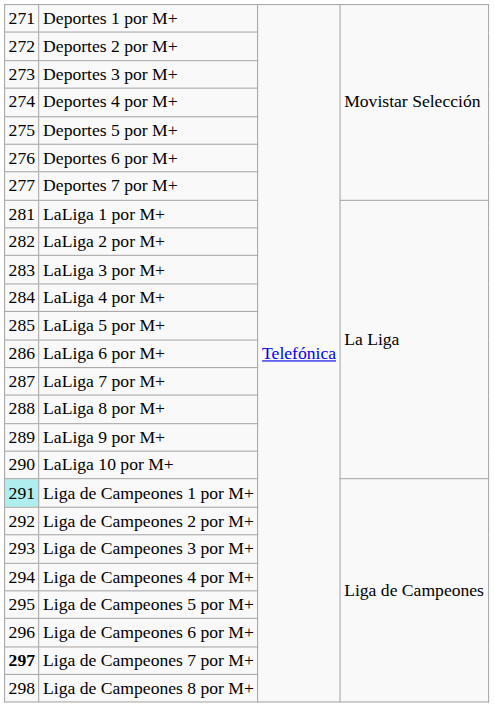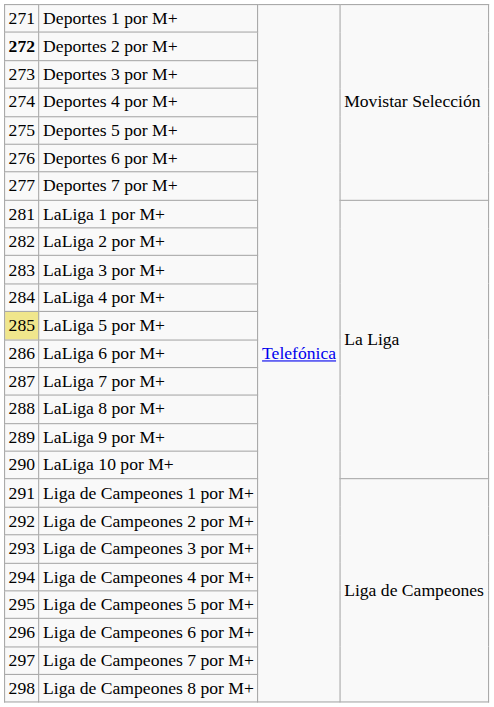Deportes 2 por M+ | column 1: normal -> bold
LaLiga 5 por M+ | column 1: no background -> khaki background
Liga de Campeones 1 por M+ | column 1: paleturquoise background -> no background
Liga de Campeones 7 por M+ | column 1: bold -> normal
